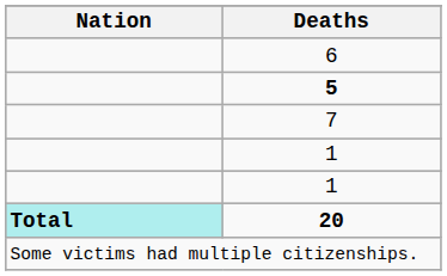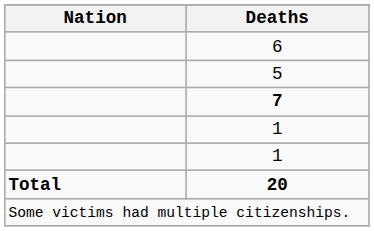5 | Deaths: bold -> normal
7 | Deaths: normal -> bold
20 | Nation: paleturquoise background -> no background
